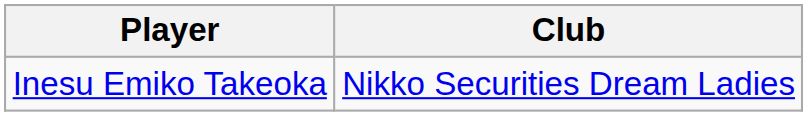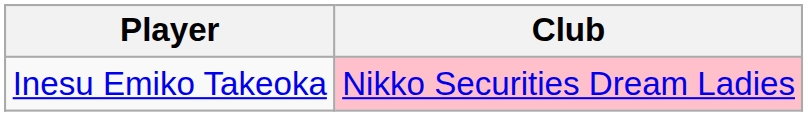Inesu Emiko Takeoka | Club: no background -> pink background
